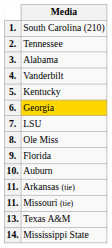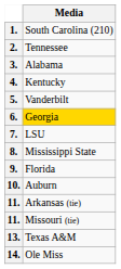row 5 | Media: Vanderbilt -> Kentucky
row 6 | Media: Kentucky -> Vanderbilt
row 9 | Media: Ole Miss -> Mississippi State
row 15 | Media: Mississippi State -> Ole Miss
